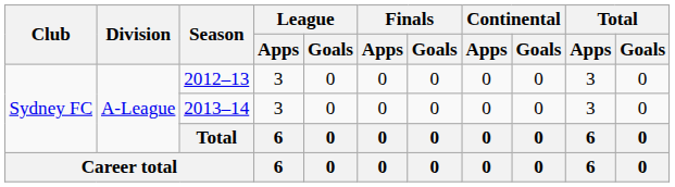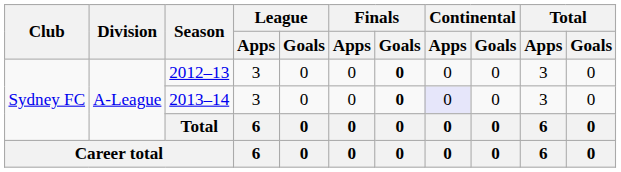2012–13 | Finals / Goals: normal -> bold
2013–14 | Finals / Goals: normal -> bold
2013–14 | Continental / Apps: no background -> lavender background
